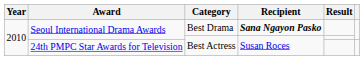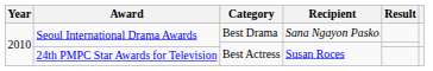Seoul International Drama Awards / Best Drama | Recipient: bold -> normal
